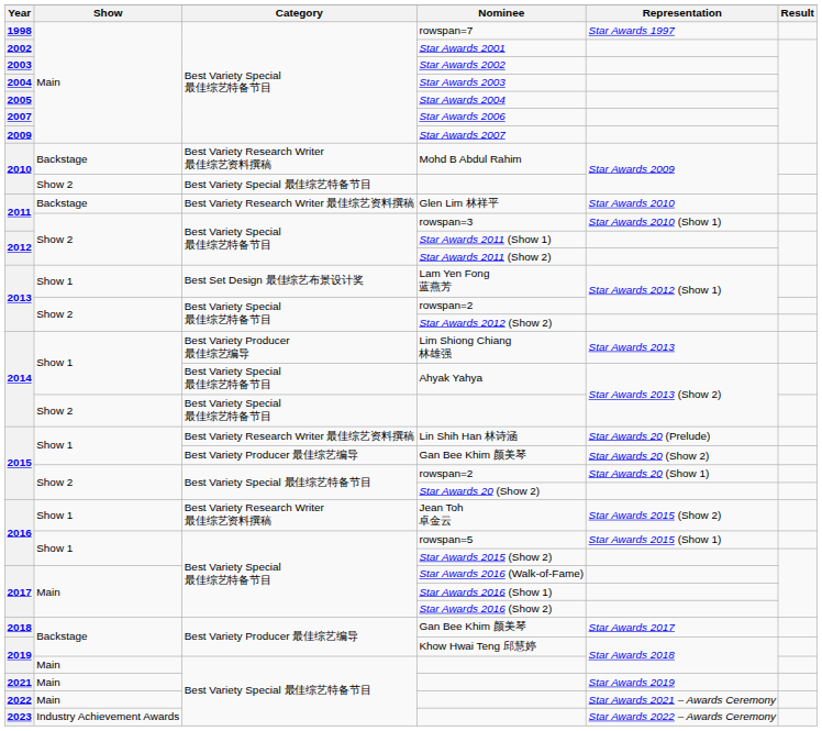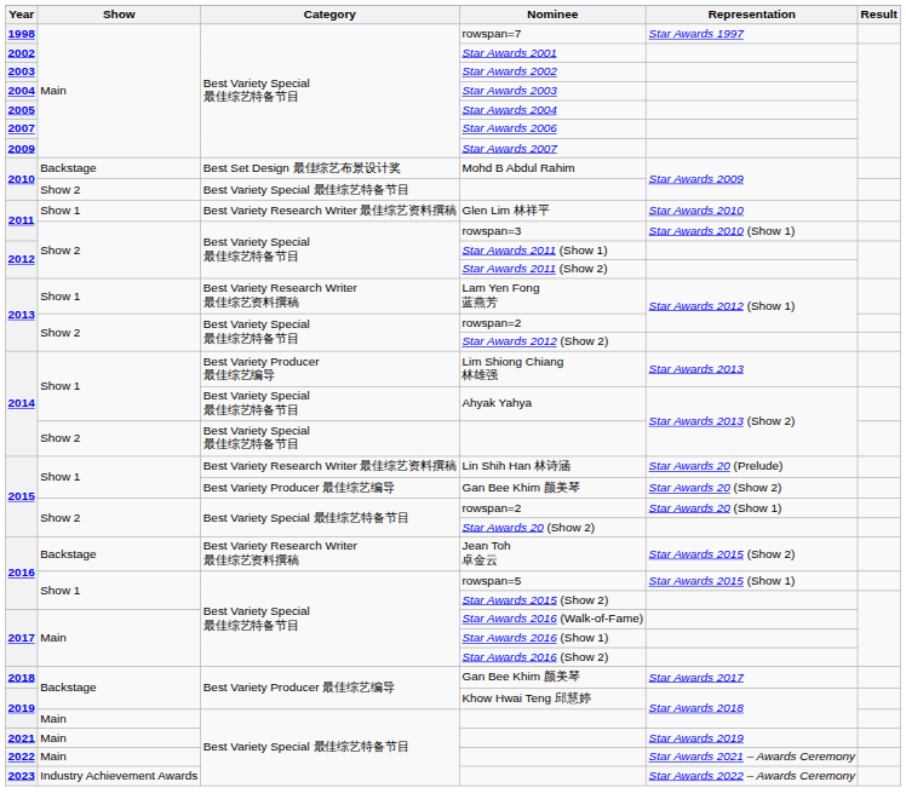Mohd B Abdul Rahim | Category: Best Variety Research Writer 最佳综艺资料撰稿 -> Best Set Design 最佳综艺布景设计奖
Glen Lim 林祥平 | Show: Backstage -> Show 1
Lam Yen Fong 蓝燕芳 | Category: Best Set Design 最佳综艺布景设计奖 -> Best Variety Research Writer 最佳综艺资料撰稿
Jean Toh 卓金云 | Show: Show 1 -> Backstage
